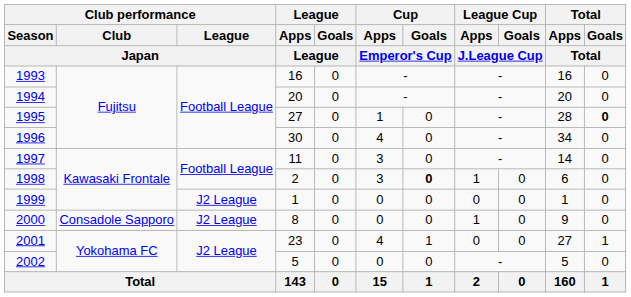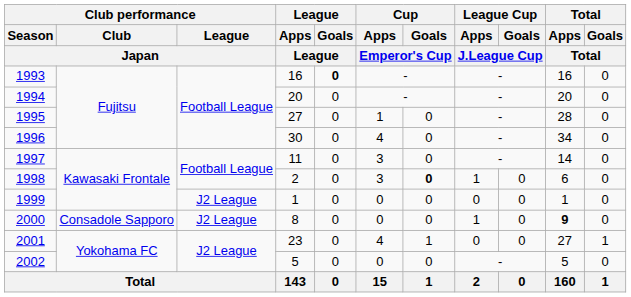1993 | League / Goals / League: normal -> bold
1995 | Total / Goals / Total: bold -> normal
2000 | Total / Apps / Total: normal -> bold
